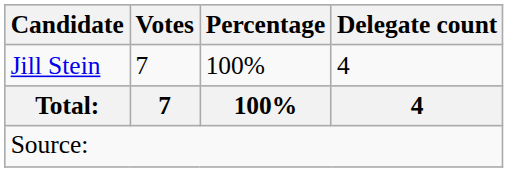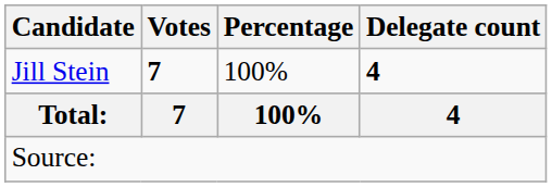Jill Stein | Votes: normal -> bold
Jill Stein | Delegate count: normal -> bold
